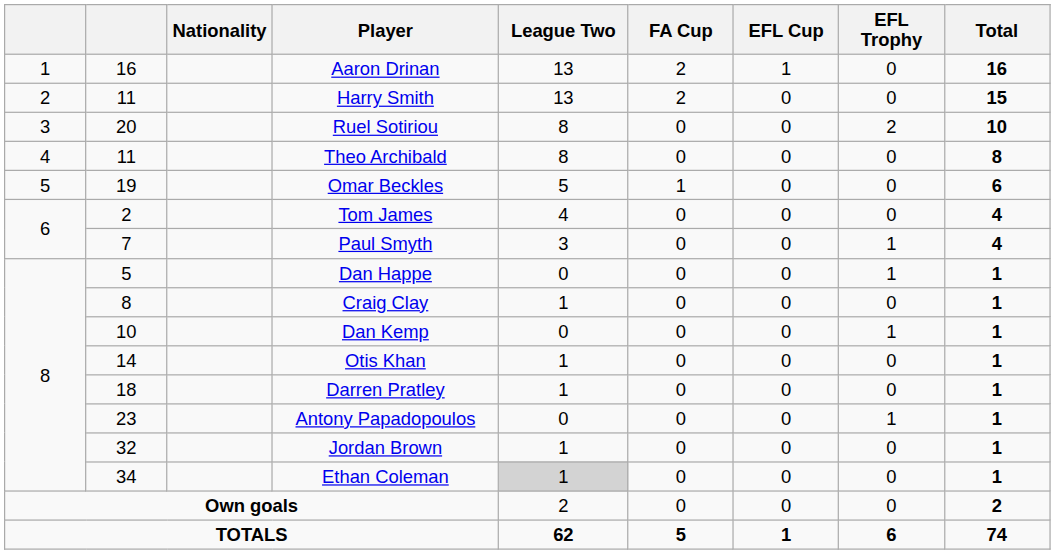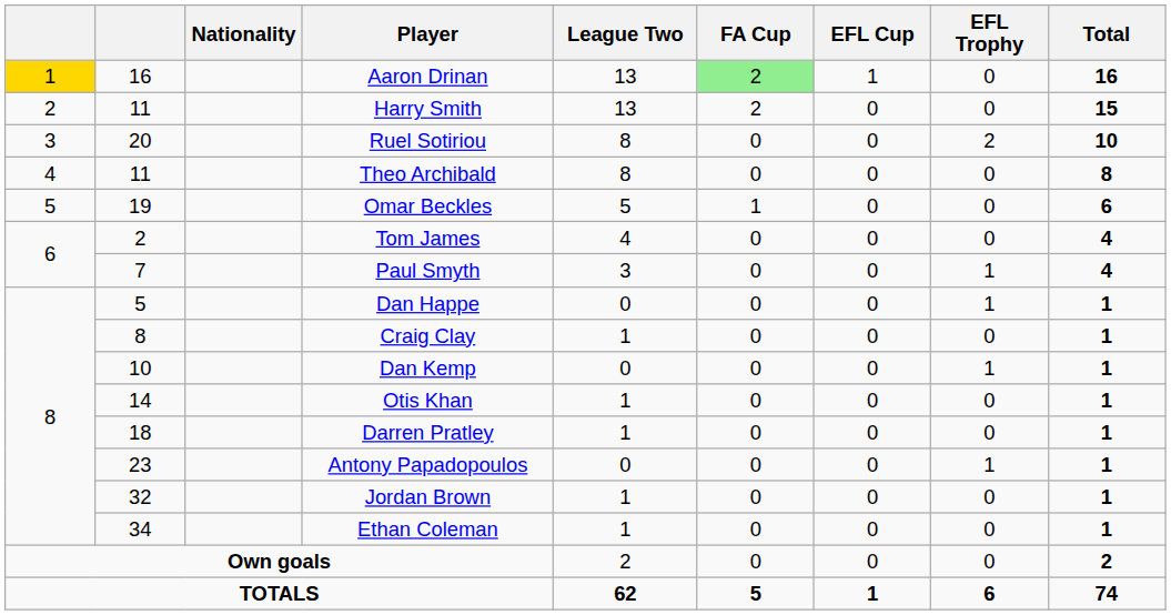Aaron Drinan | column 1: no background -> gold background
Aaron Drinan | FA Cup: no background -> lightgreen background
Ethan Coleman | League Two: lightgrey background -> no background
